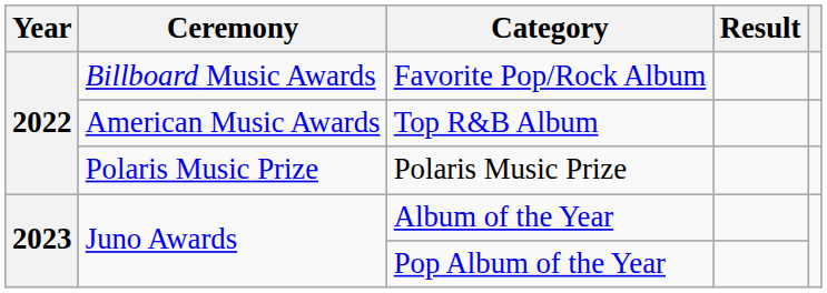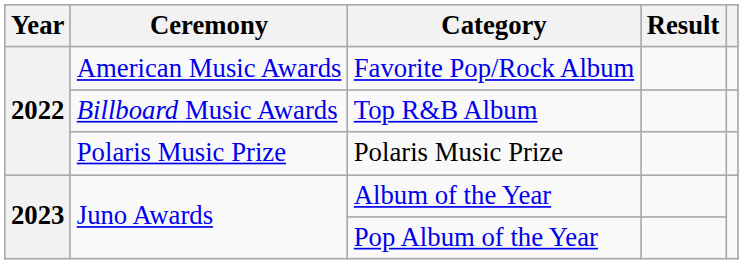Favorite Pop/Rock Album | Ceremony: Billboard Music Awards -> American Music Awards
Top R&B Album | Ceremony: American Music Awards -> Billboard Music Awards
